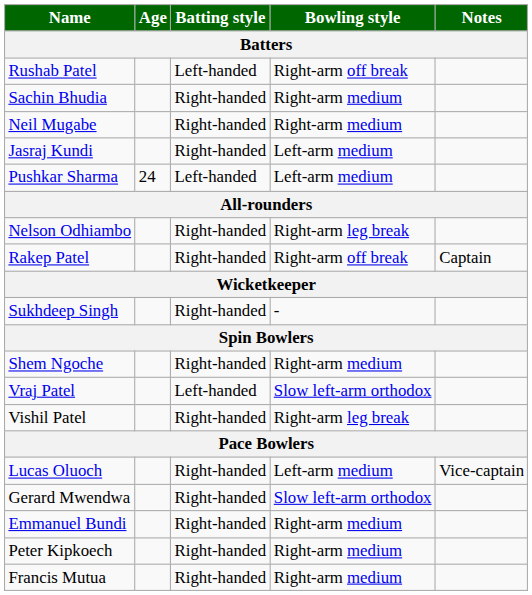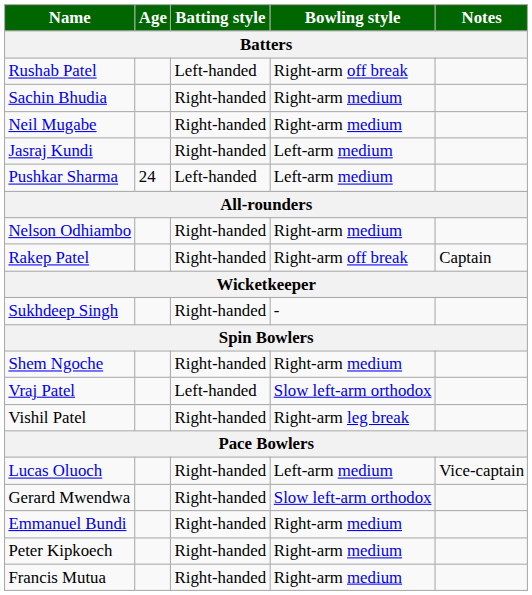Nelson Odhiambo | Bowling style / Batters: Right-arm leg break -> Right-arm medium
